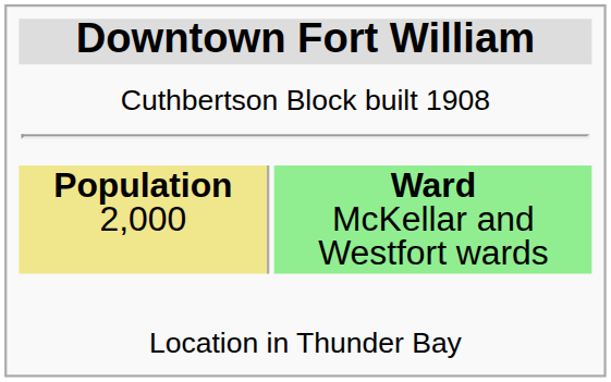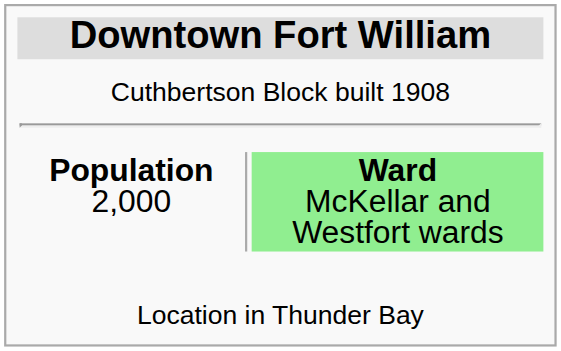row 3 | column 1: khaki background -> no background
